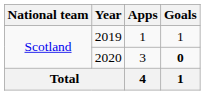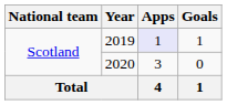2019 | Apps: no background -> lavender background
2020 | Goals: bold -> normal
